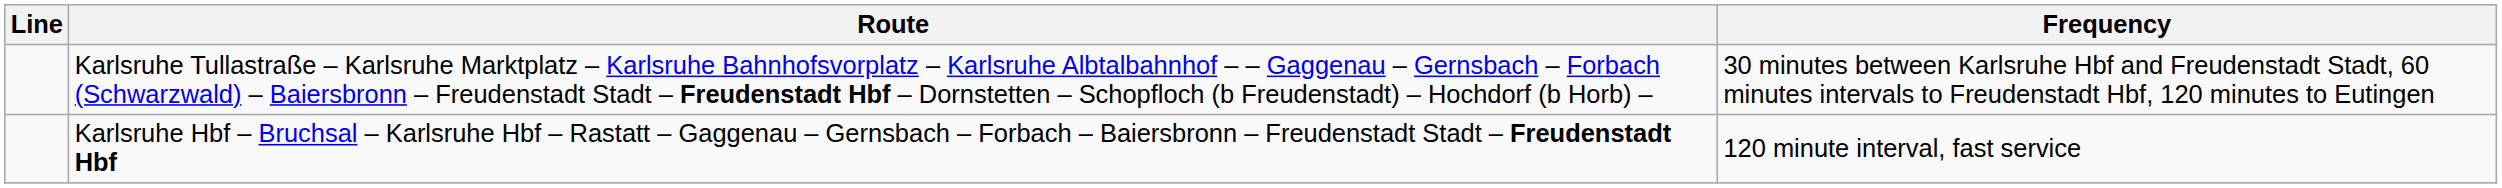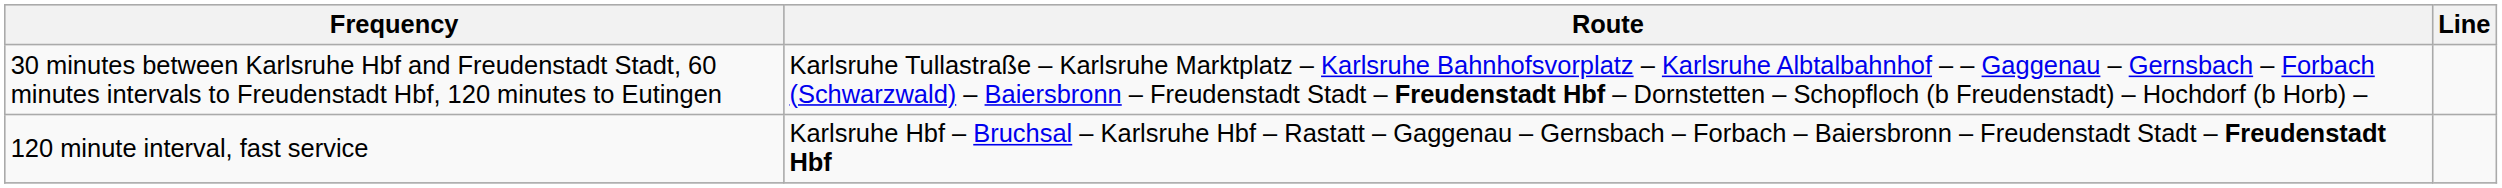columns swapped: Line <-> Frequency
